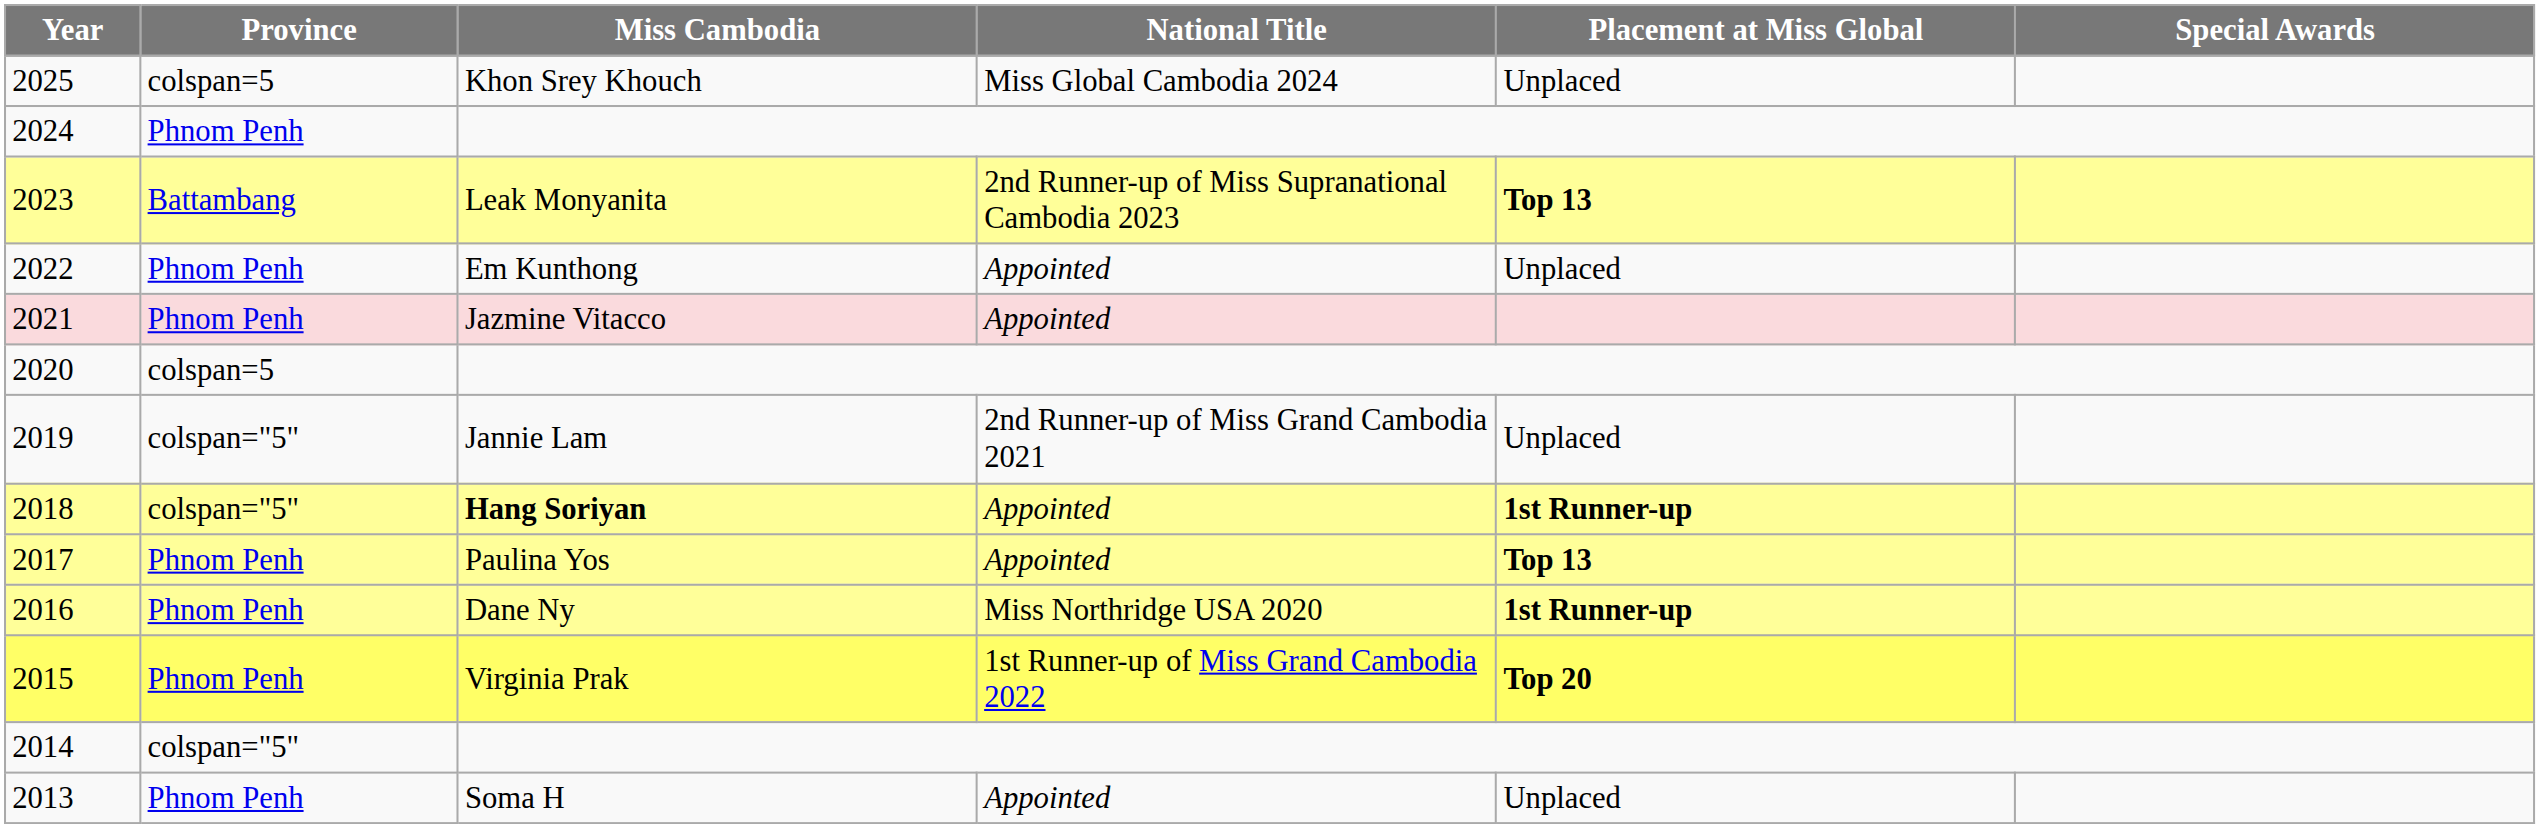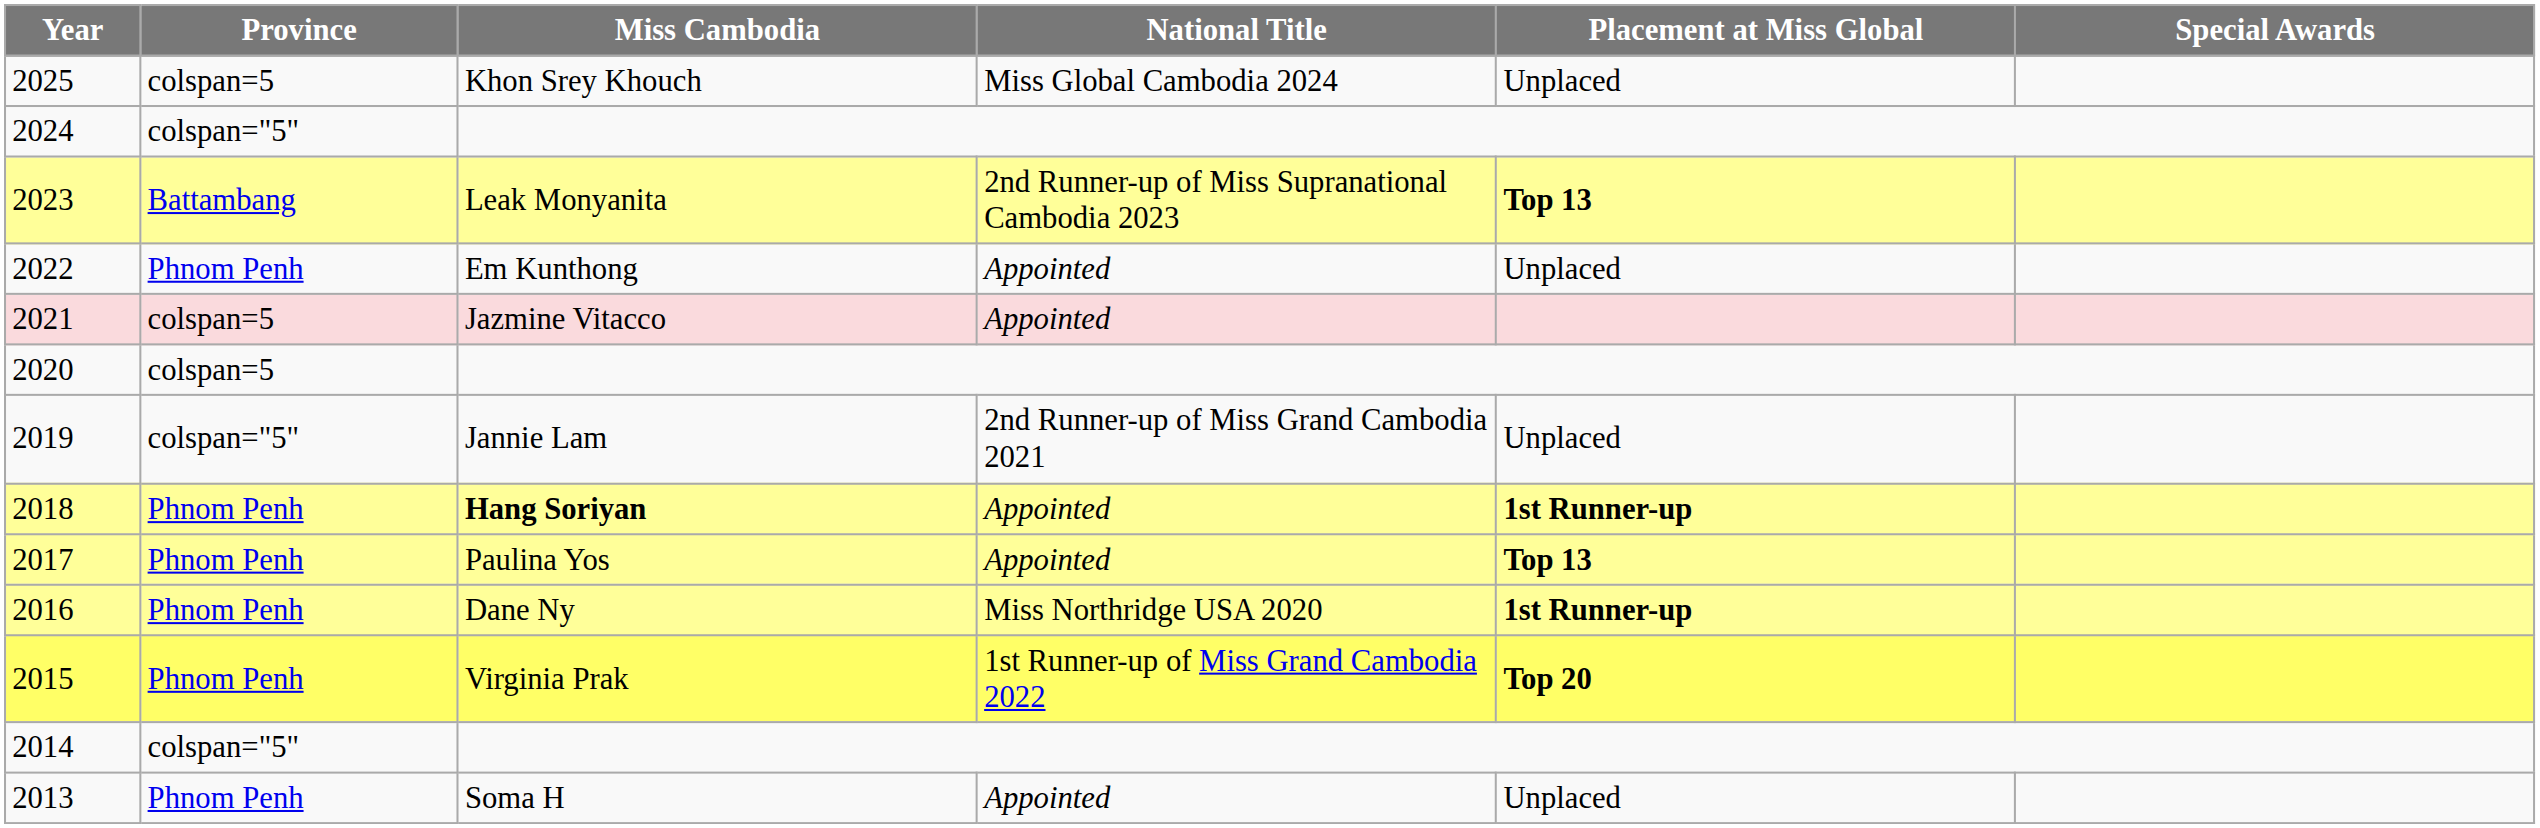2024 | Province: Phnom Penh -> colspan="5"
2021 | Province: Phnom Penh -> colspan=5
2018 | Province: colspan="5" -> Phnom Penh
